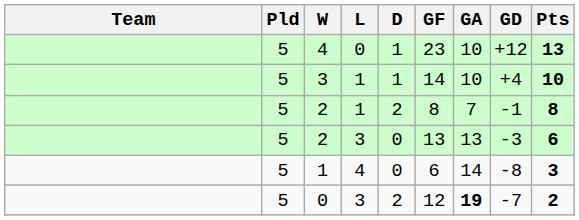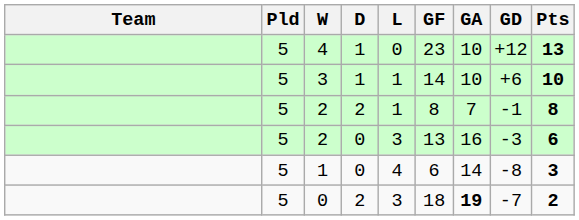columns swapped: D <-> L
row 3 | GD: +4 -> +6
row 5 | GA: 13 -> 16
row 7 | GF: 12 -> 18
